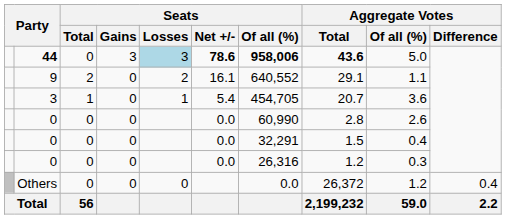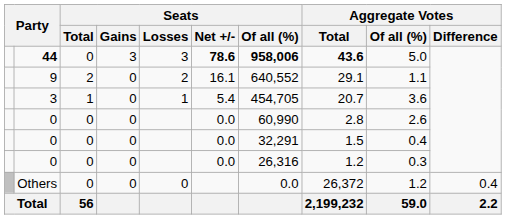44 | Seats / Losses: lightblue background -> no background
